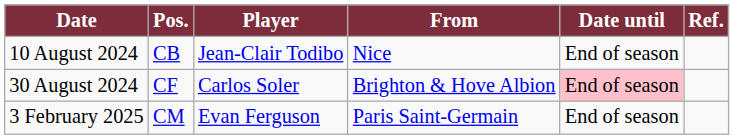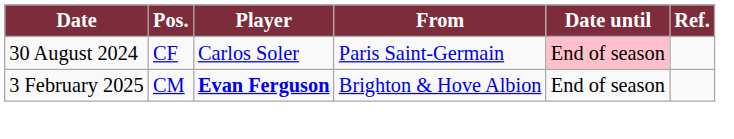- row: 10 August 2024 | CB | Jean-Clair Todibo | Nice | End of season
30 August 2024 | From: Brighton & Hove Albion -> Paris Saint-Germain
3 February 2025 | Player: normal -> bold
3 February 2025 | From: Paris Saint-Germain -> Brighton & Hove Albion
